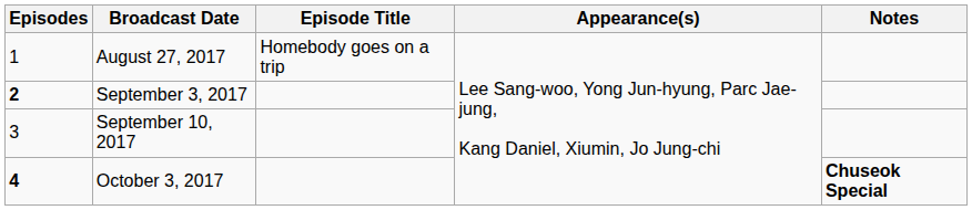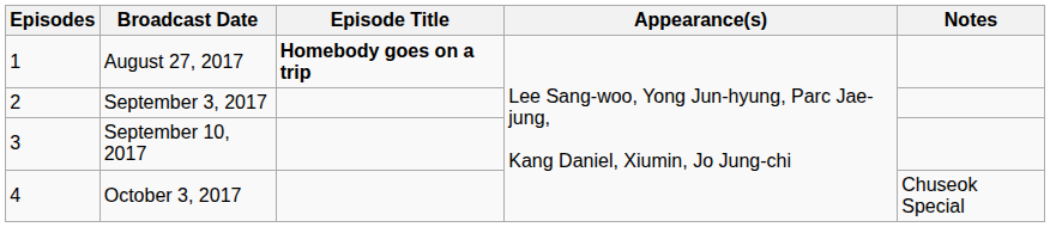August 27, 2017 | Episode Title: normal -> bold
September 3, 2017 | Episodes: bold -> normal
October 3, 2017 | Episodes: bold -> normal
October 3, 2017 | Notes: bold -> normal
